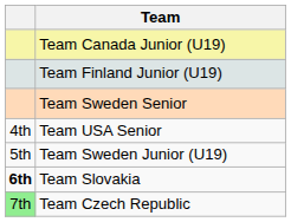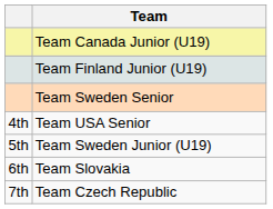Team Slovakia | column 1: bold -> normal
Team Czech Republic | column 1: lightgreen background -> no background
